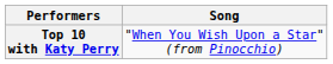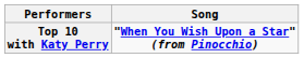Top 10 with Katy Perry | Song: normal -> bold
